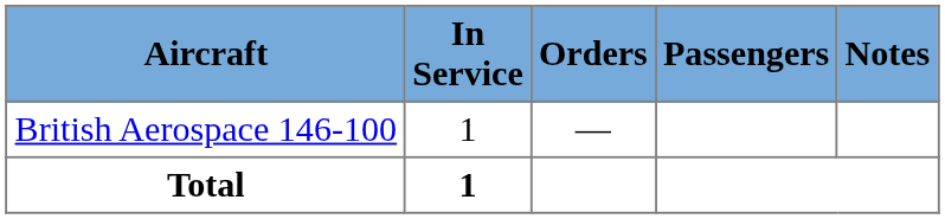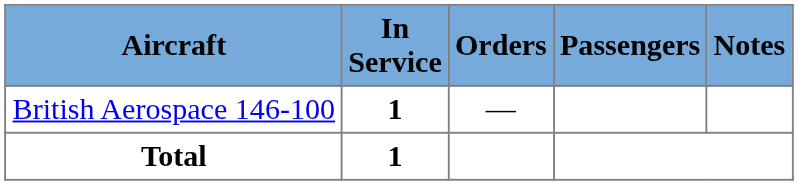British Aerospace 146-100 | In Service: normal -> bold
